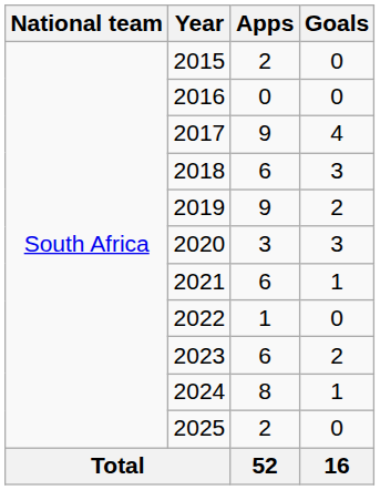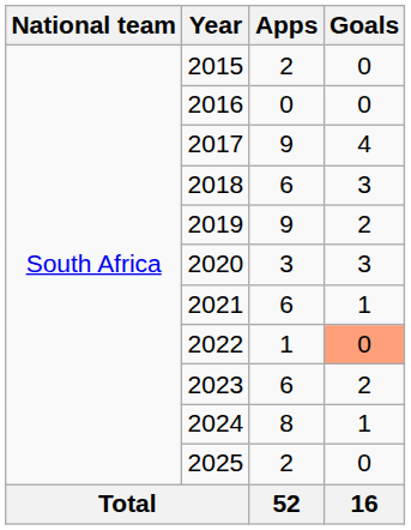2022 | Goals: no background -> lightsalmon background
